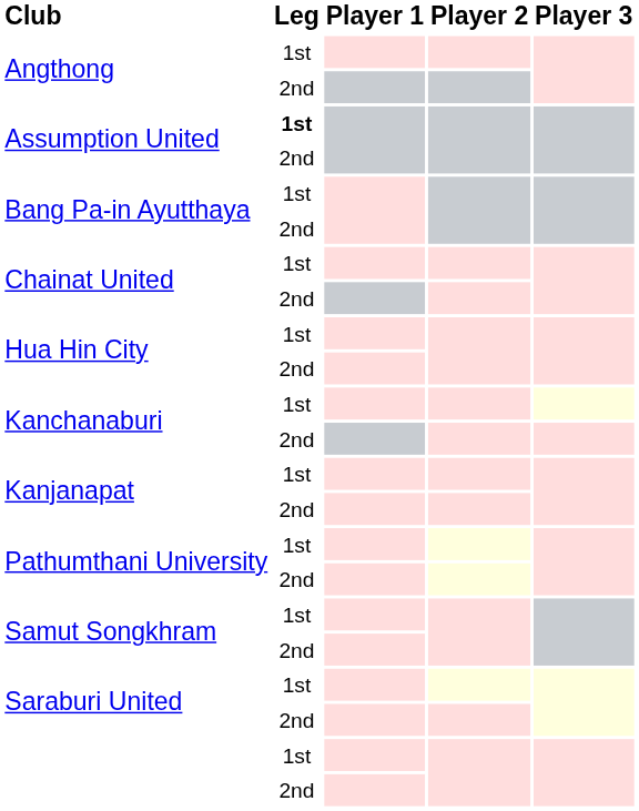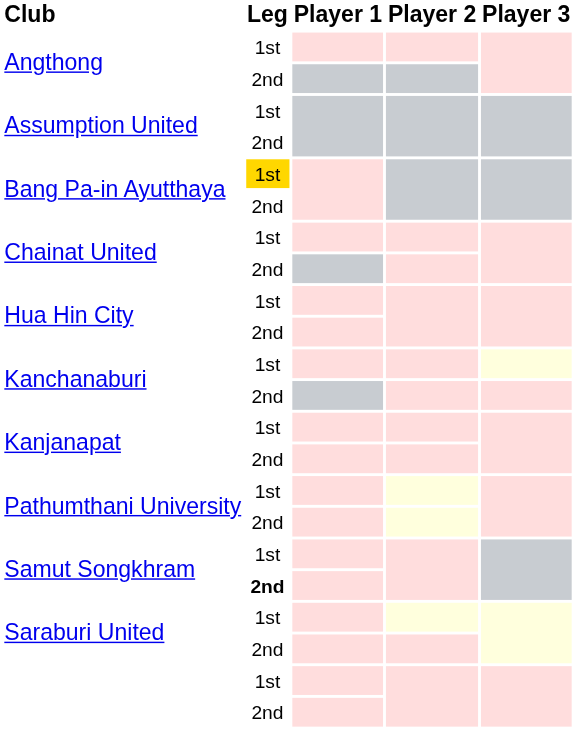Assumption United / 1st | Leg: bold -> normal
Bang Pa-in Ayutthaya / 1st | Leg: no background -> gold background
Samut Songkhram / 2nd | Leg: normal -> bold
